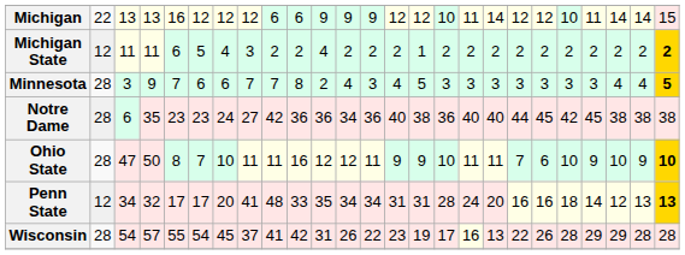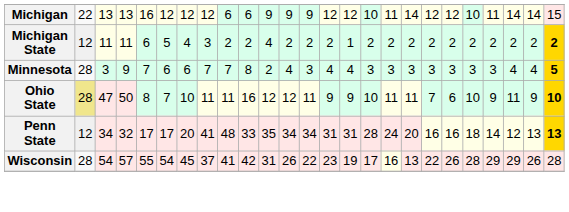Minnesota | column 15: 5 -> 4
- row: Notre Dame | 28 | 6 | 35 | 23 | 23 | 24 | 27 | 42 | 36 | 36 | 34 | 36 | 40 | 38 | 36 | 40 | 40 | 44 | 45 | 42 | 45 | 38 | 38 | 38
Ohio State | column 2: no background -> khaki background
Ohio State | column 23: 10 -> 11
Wisconsin | column 24: 28 -> 26
